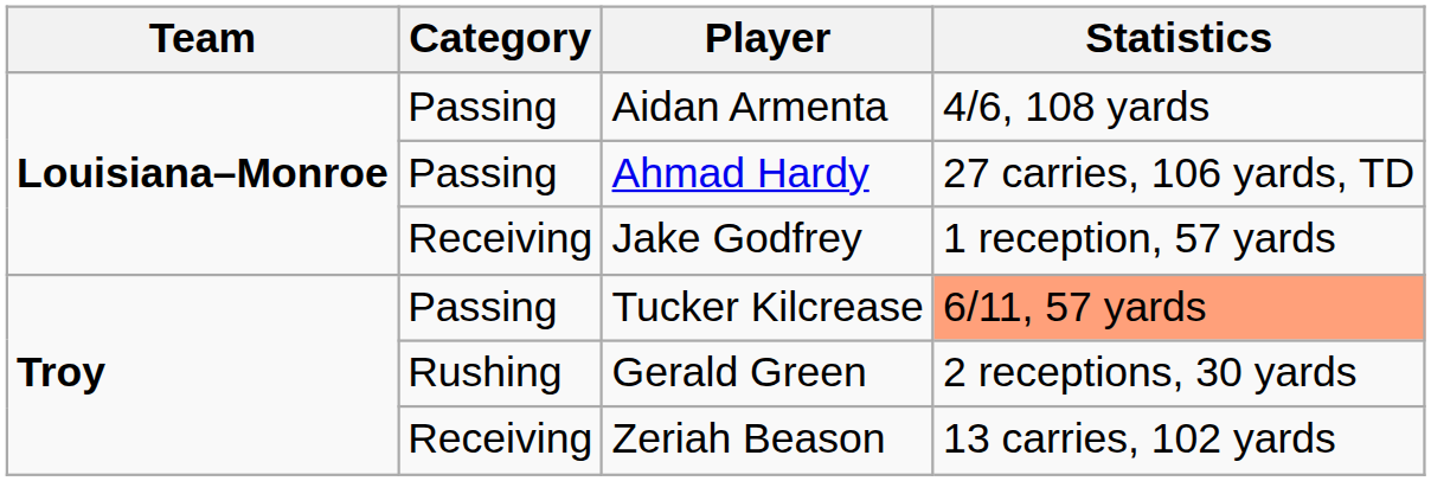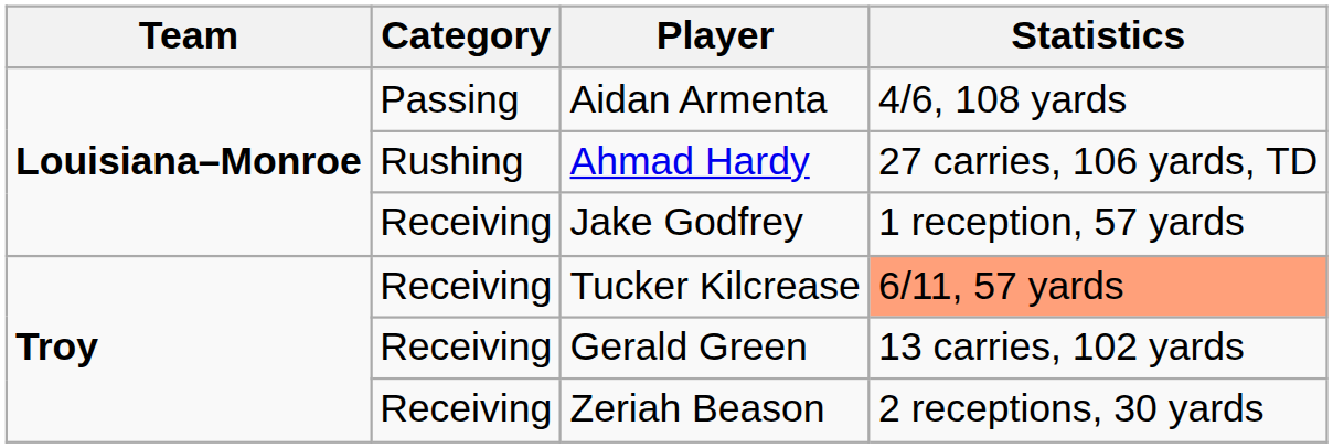Ahmad Hardy | Category: Passing -> Rushing
Tucker Kilcrease | Category: Passing -> Receiving
Gerald Green | Category: Rushing -> Receiving
Gerald Green | Statistics: 2 receptions, 30 yards -> 13 carries, 102 yards
Zeriah Beason | Statistics: 13 carries, 102 yards -> 2 receptions, 30 yards
